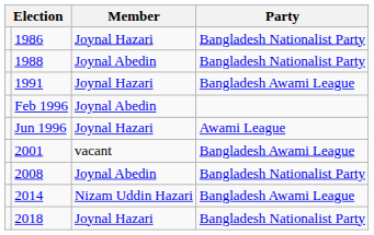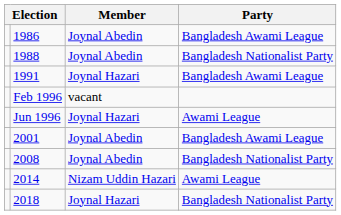1986 | Member: Joynal Hazari -> Joynal Abedin
1986 | Party: Bangladesh Nationalist Party -> Bangladesh Awami League
Feb 1996 | Member: Joynal Abedin -> vacant
2001 | Member: vacant -> Joynal Abedin
2014 | Party: Bangladesh Awami League -> Awami League
